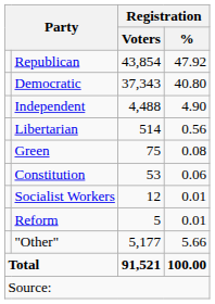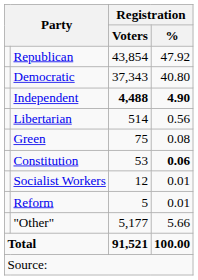Independent | Registration / Voters: normal -> bold
Independent | Registration / %: normal -> bold
Constitution | Registration / %: normal -> bold
